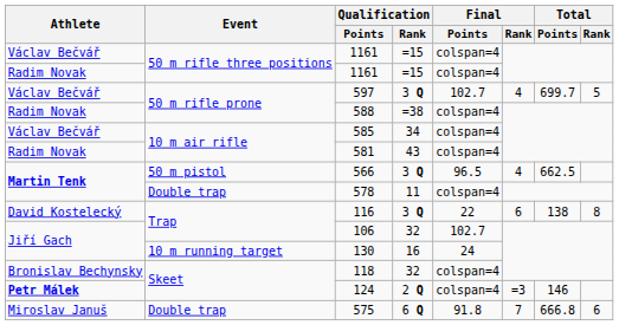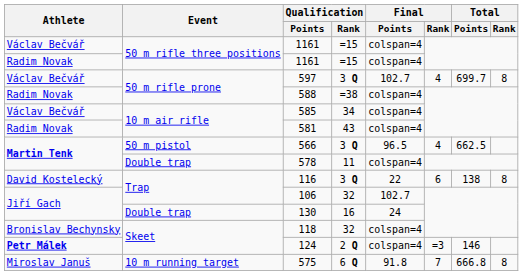597 | Total / Rank: 5 -> 8
130 | Event: 10 m running target -> Double trap
575 | Event: Double trap -> 10 m running target
575 | Total / Rank: 6 -> 8
